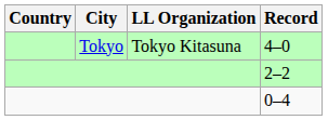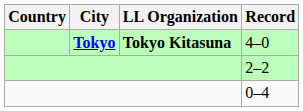4–0 | City: normal -> bold
4–0 | LL Organization: normal -> bold
